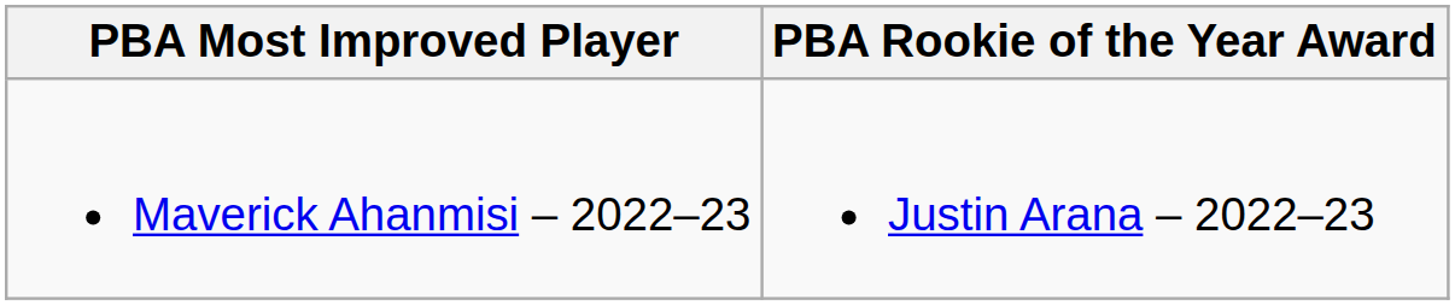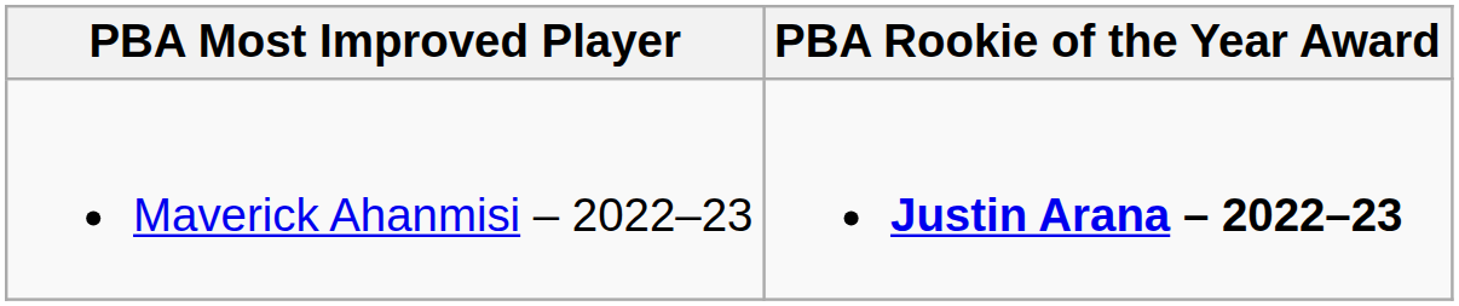Maverick Ahanmisi – 2022–23 | PBA Rookie of the Year Award: normal -> bold
